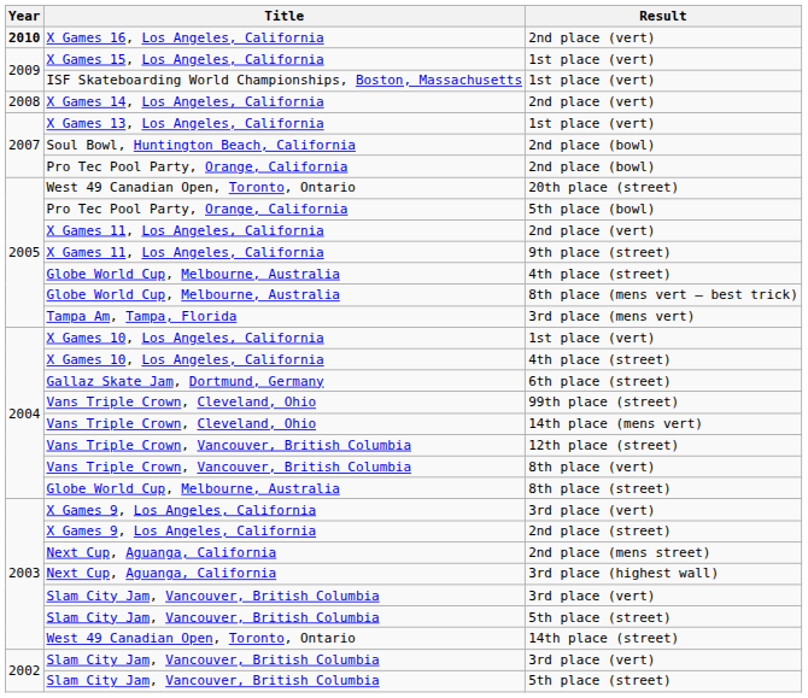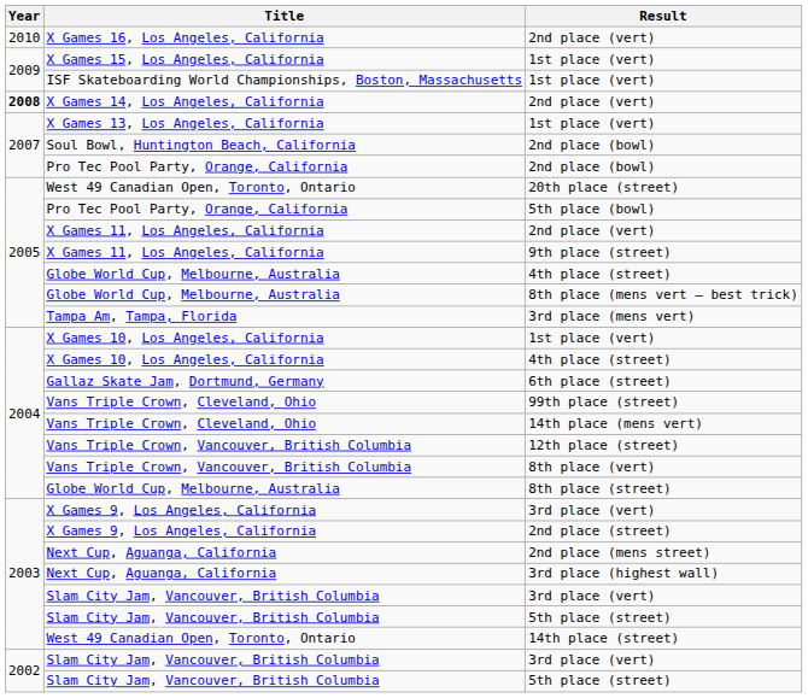X Games 16, Los Angeles, California / 2nd place (vert) | Year: bold -> normal
X Games 14, Los Angeles, California / 2nd place (vert) | Year: normal -> bold
